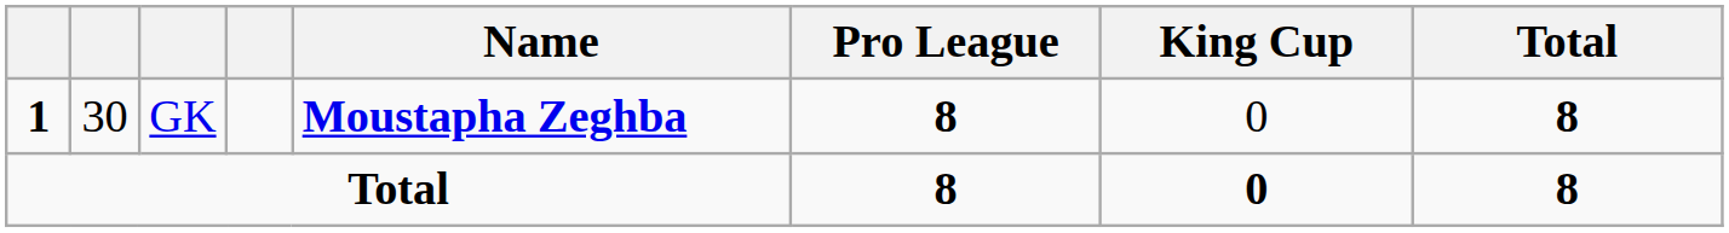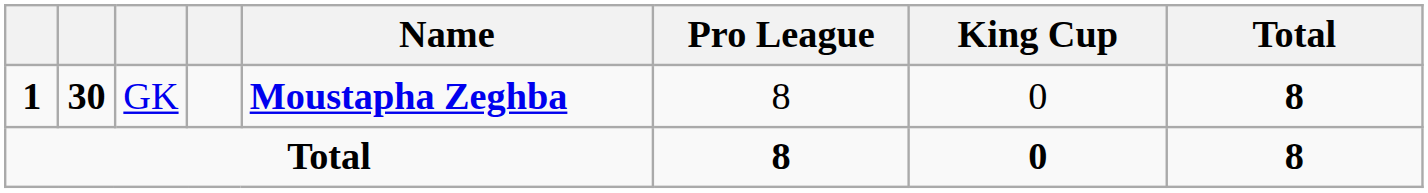1 | column 2: normal -> bold
1 | Pro League: bold -> normal
